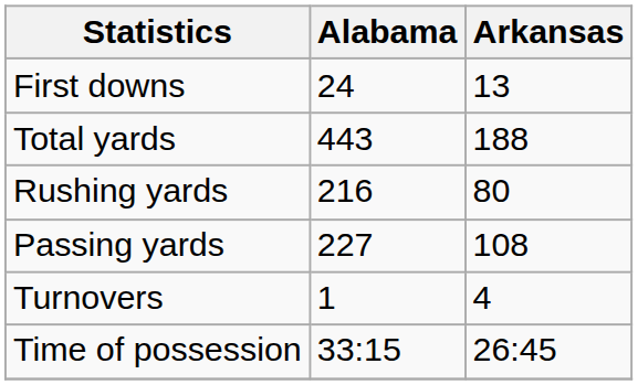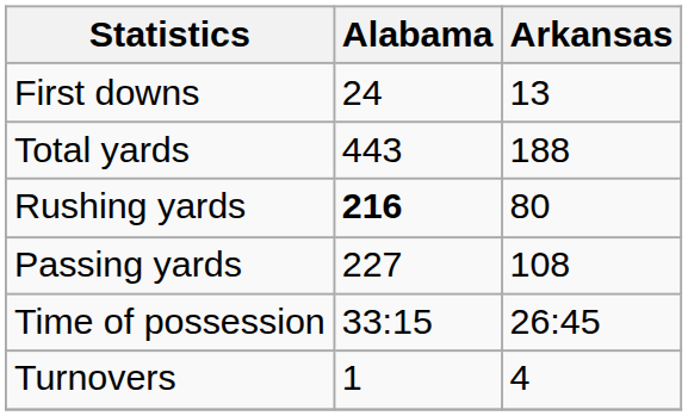Rushing yards | Alabama: normal -> bold
rows swapped: Turnovers <-> Time of possession
